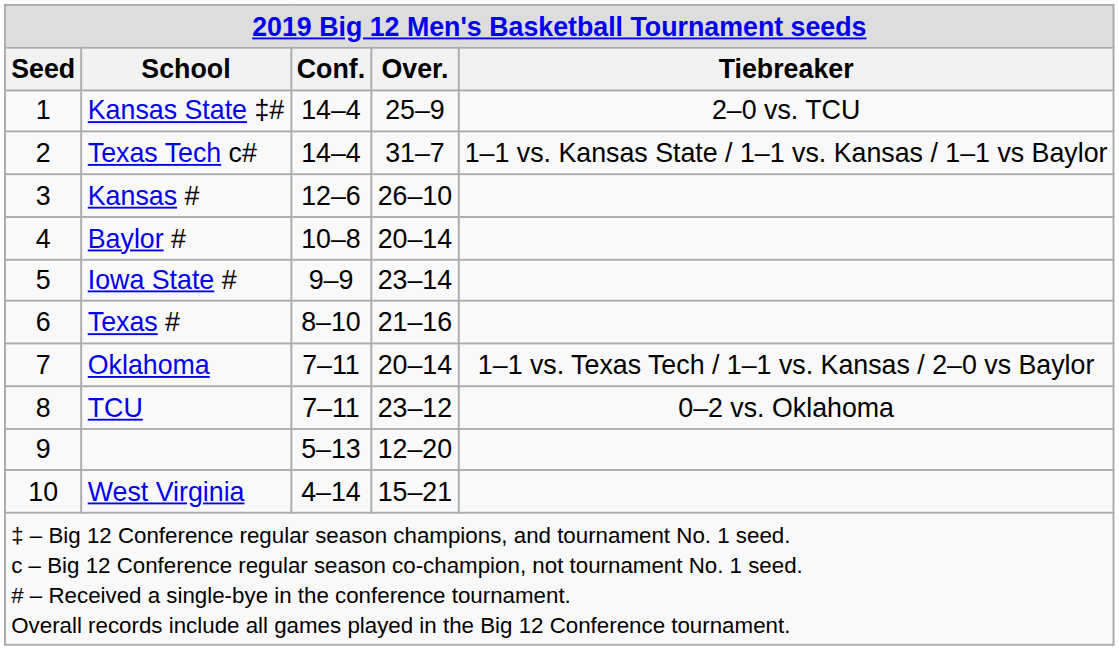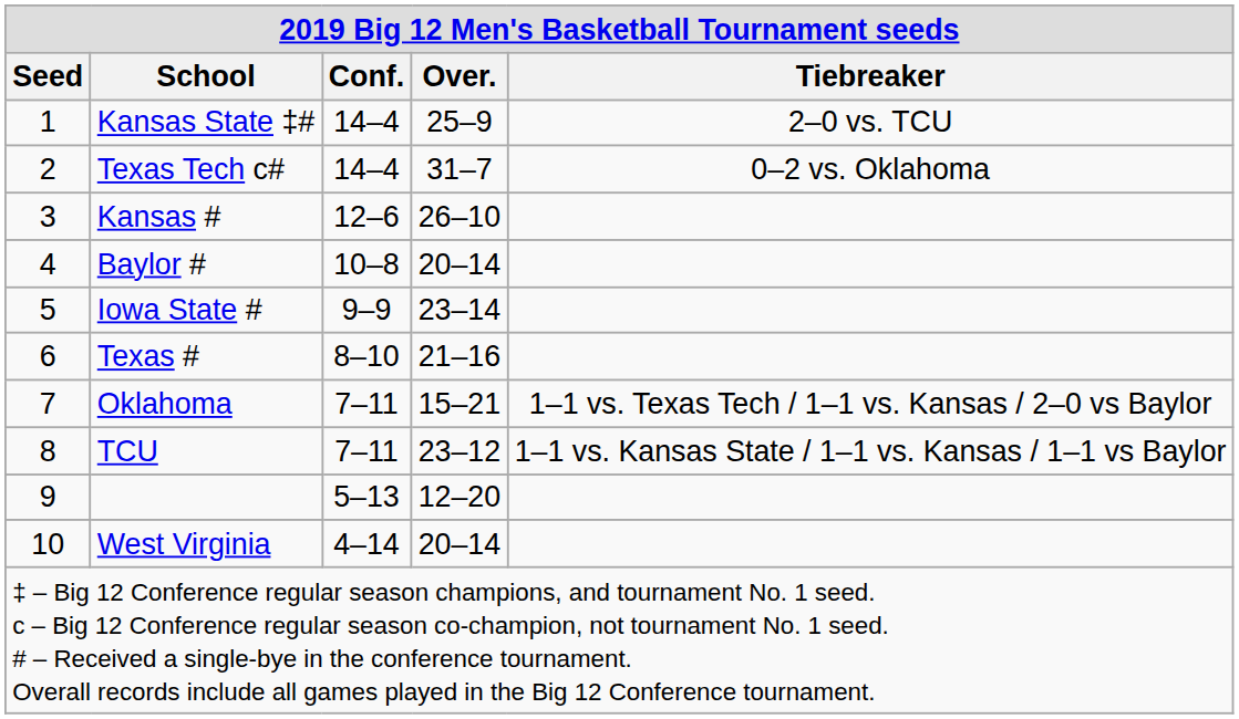Texas Tech c# | Tiebreaker: 1–1 vs. Kansas State / 1–1 vs. Kansas / 1–1 vs Baylor -> 0–2 vs. Oklahoma
Oklahoma | Over.: 20–14 -> 15–21
TCU | Tiebreaker: 0–2 vs. Oklahoma -> 1–1 vs. Kansas State / 1–1 vs. Kansas / 1–1 vs Baylor
West Virginia | Over.: 15–21 -> 20–14
